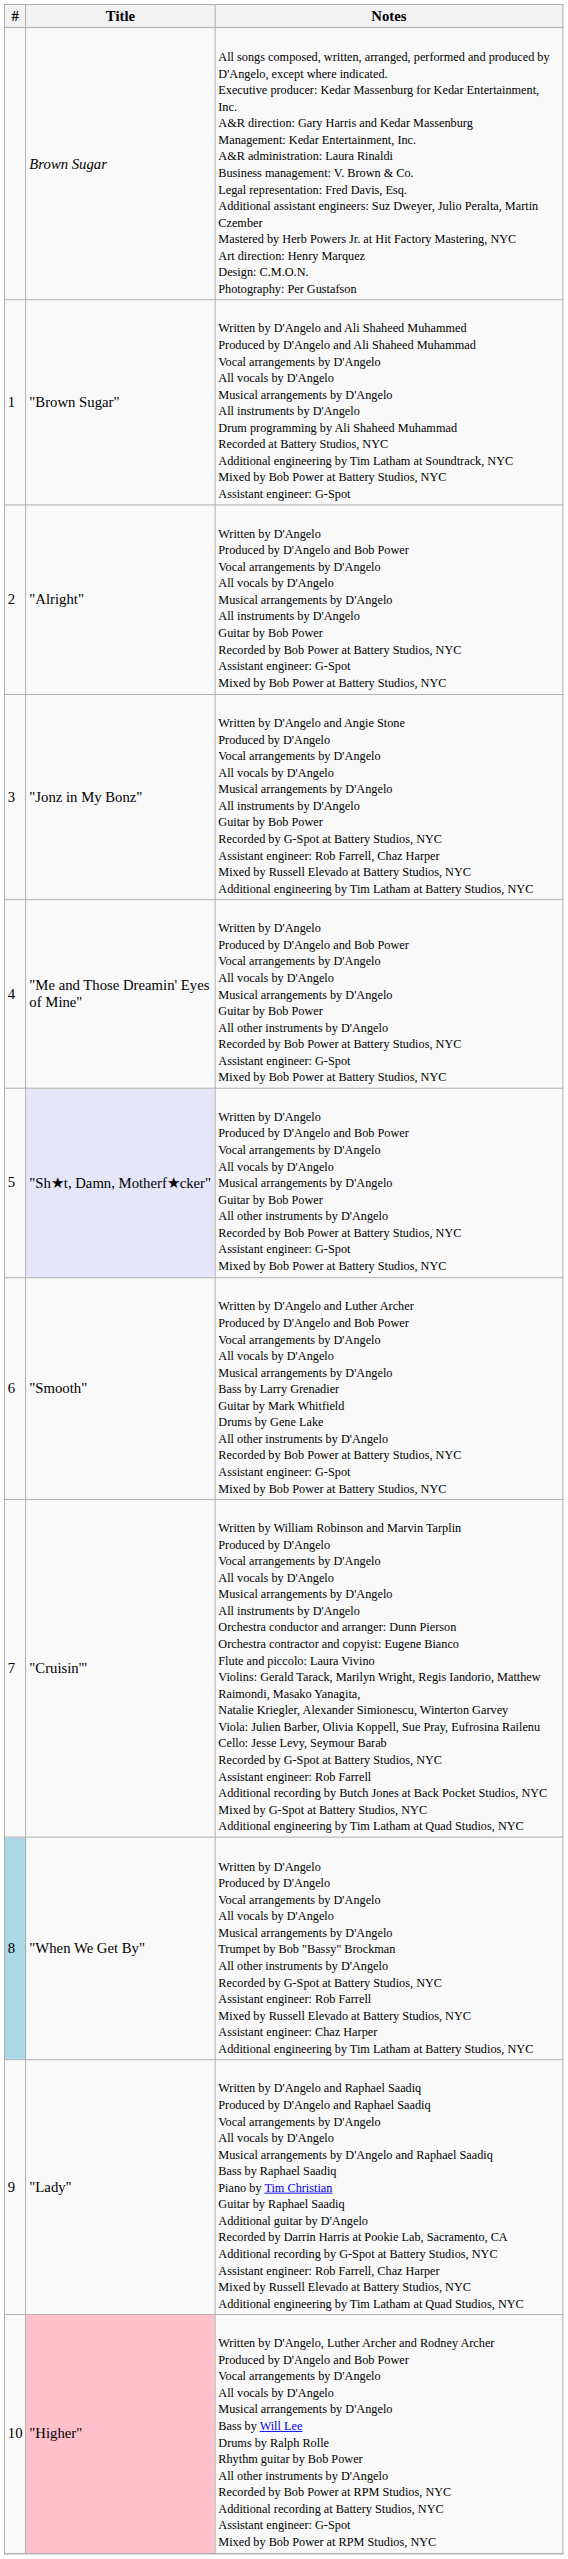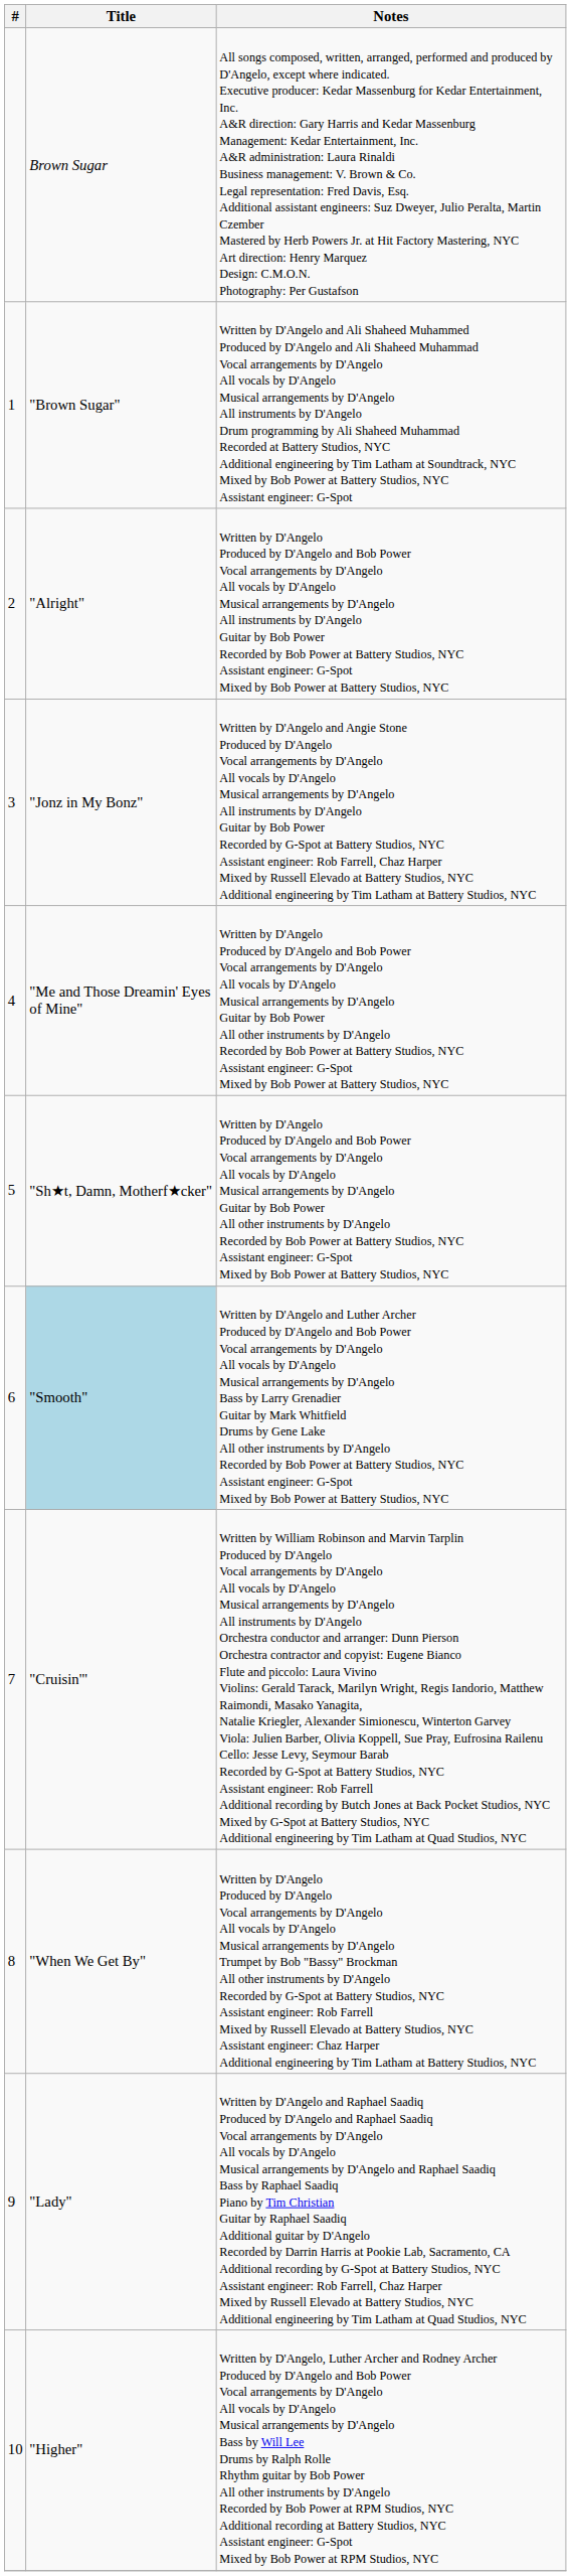row 7 | Title: lavender background -> no background
row 8 | Title: no background -> lightblue background
row 10 | #: lightblue background -> no background
row 12 | Title: pink background -> no background
